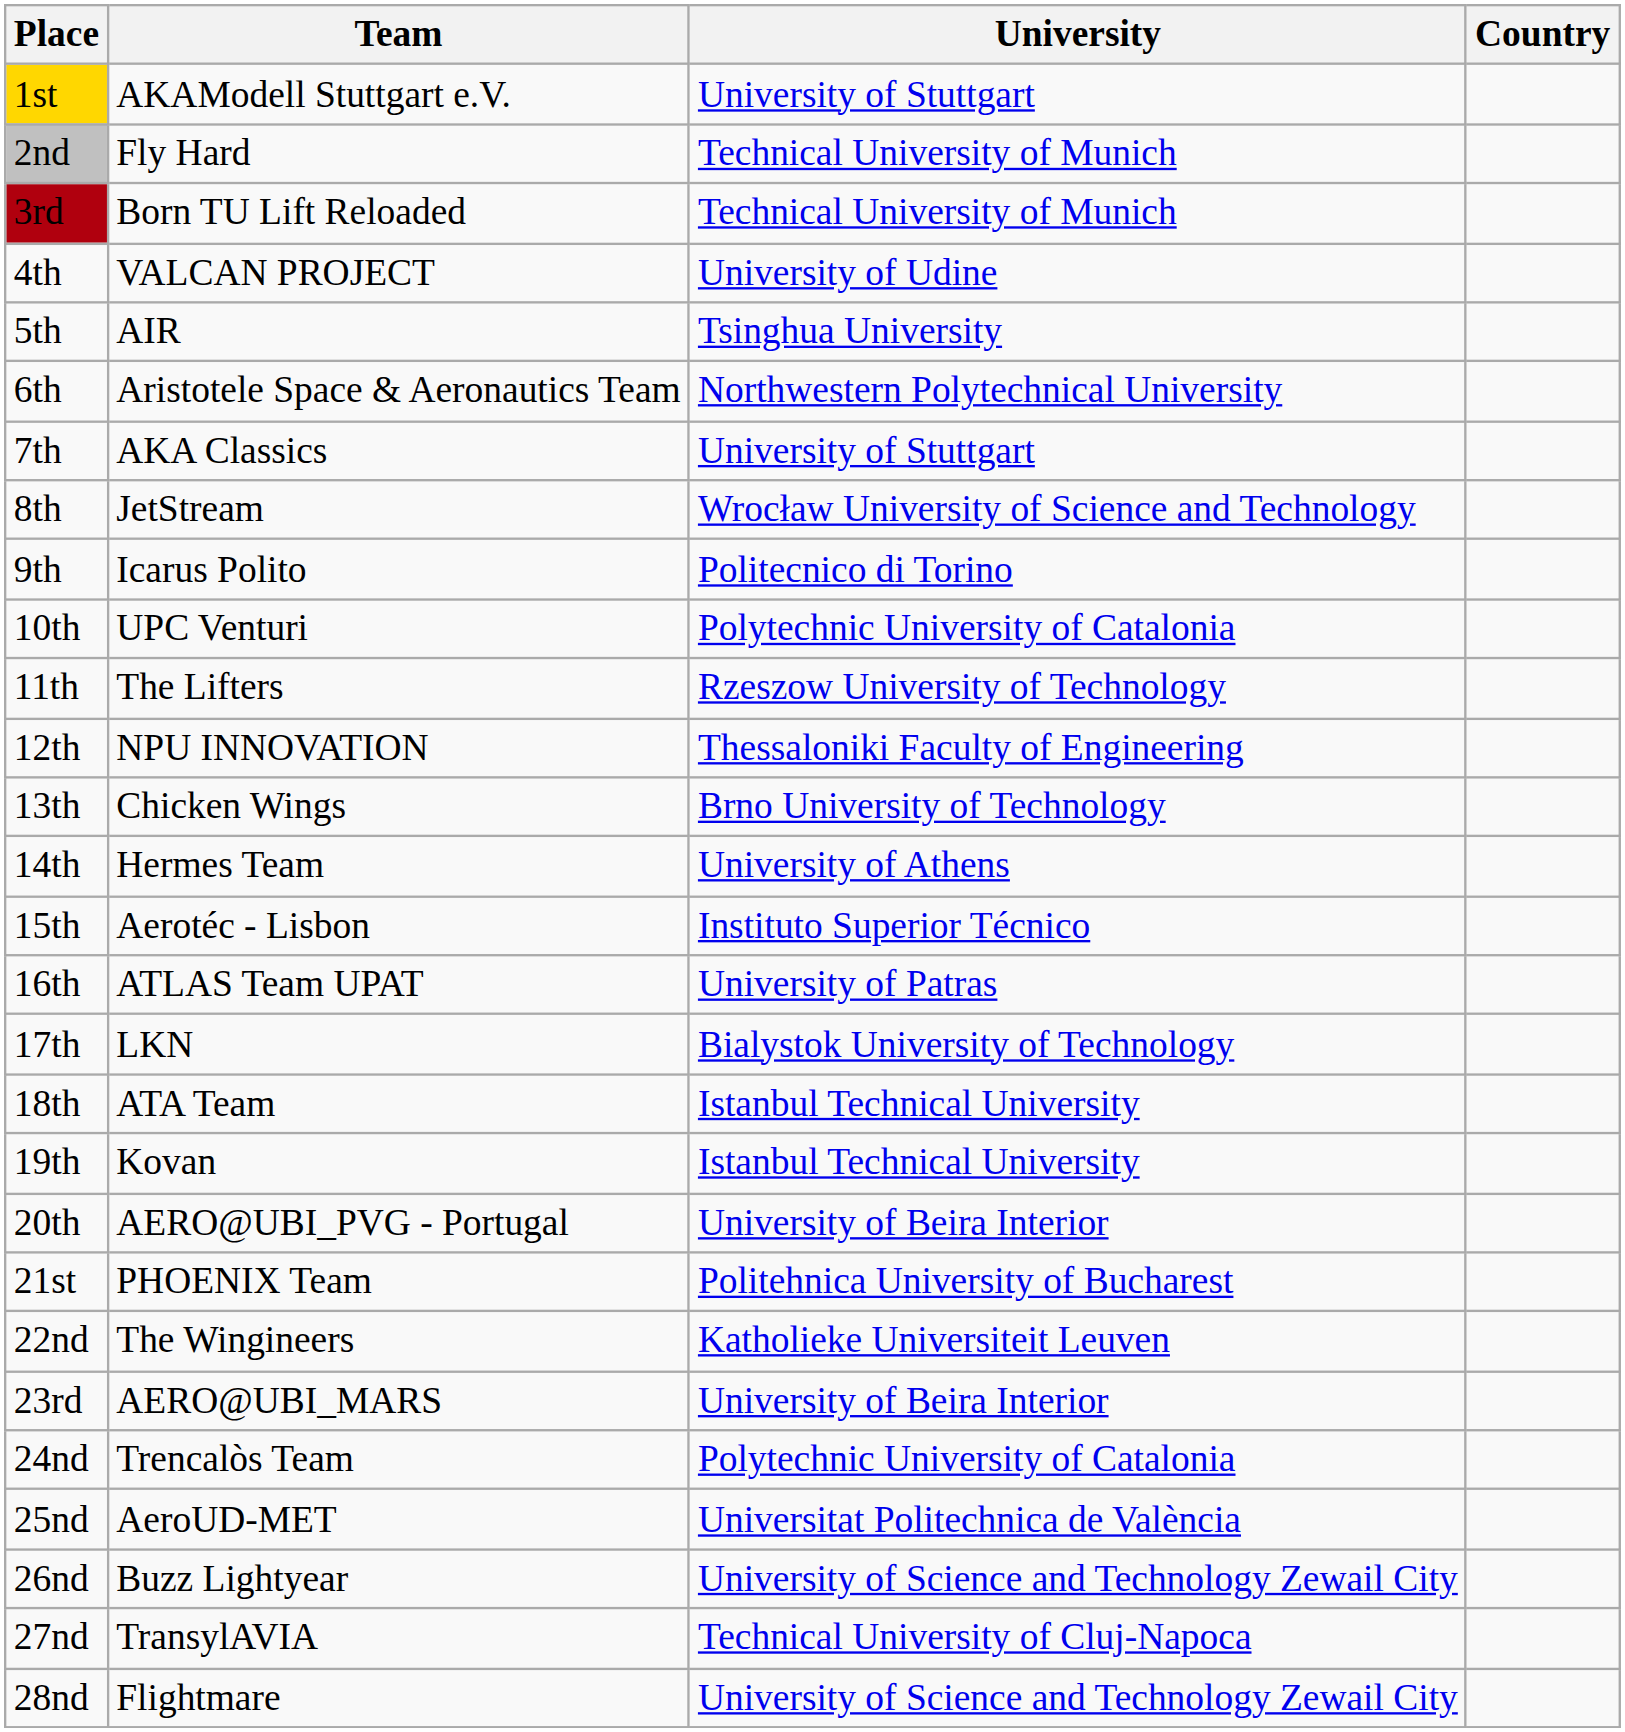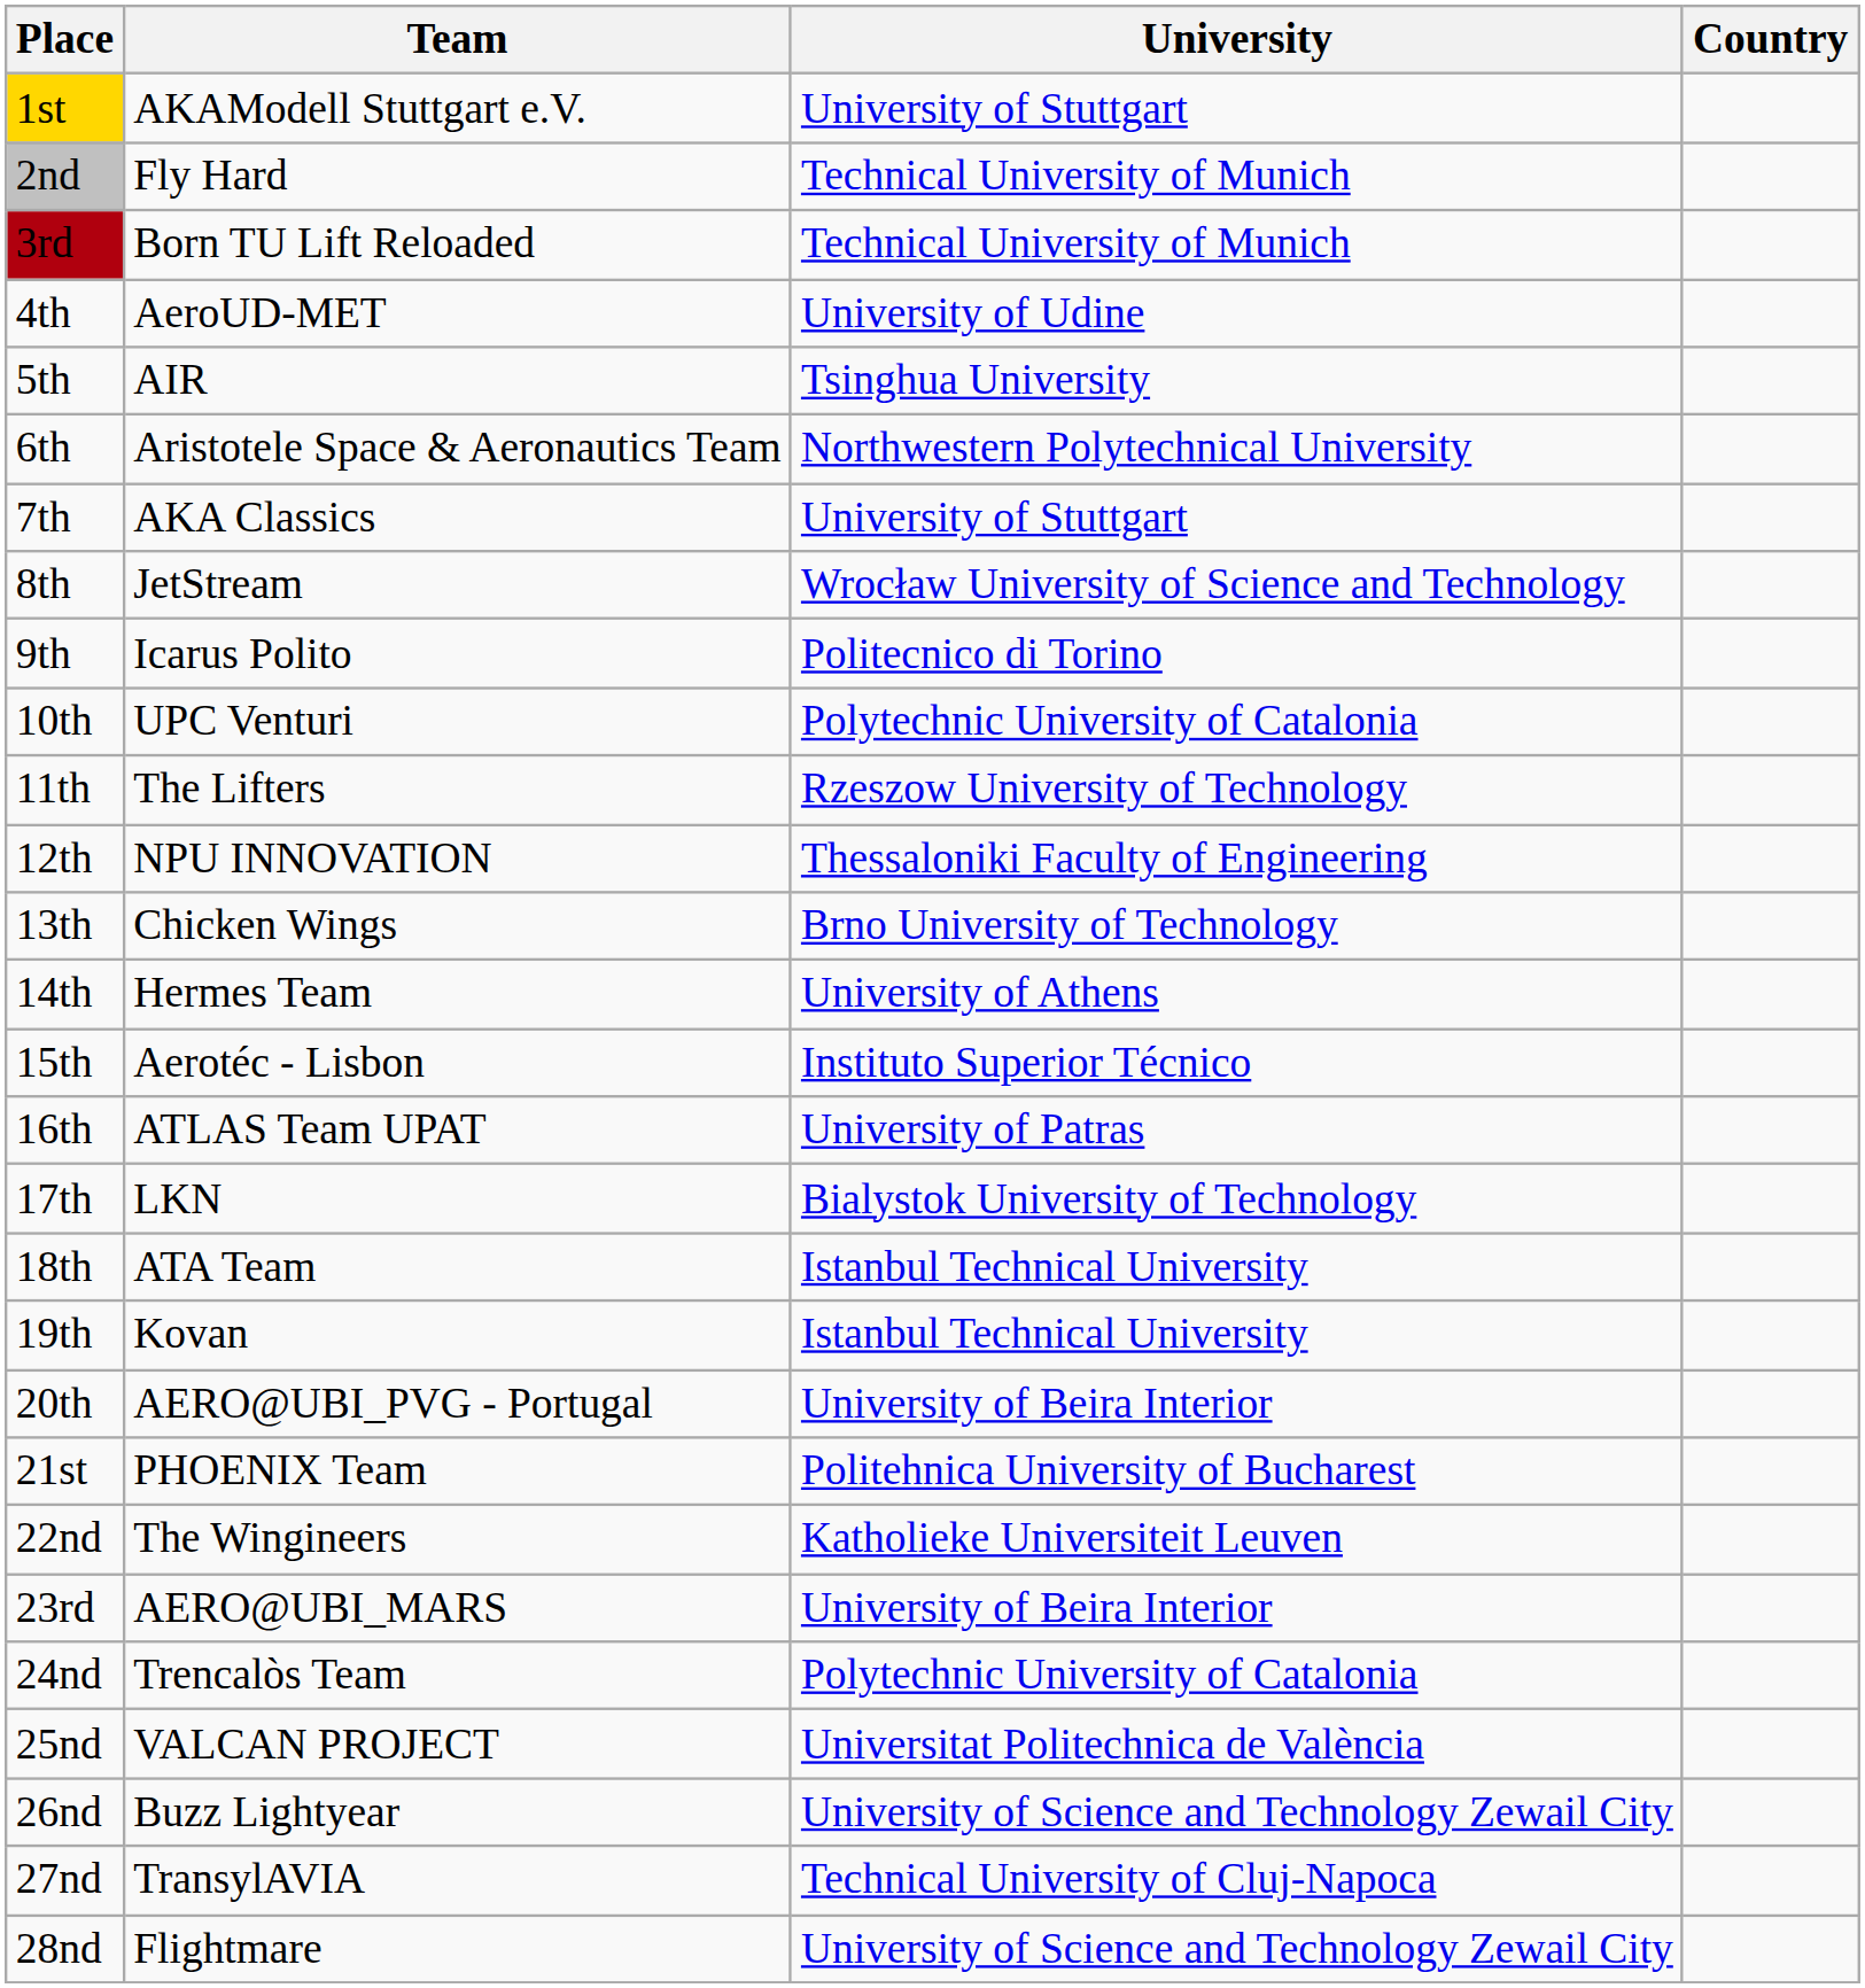4th | Team: VALCAN PROJECT -> AeroUD-MET
25nd | Team: AeroUD-MET -> VALCAN PROJECT
